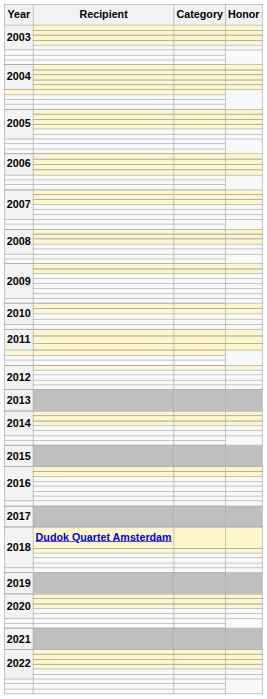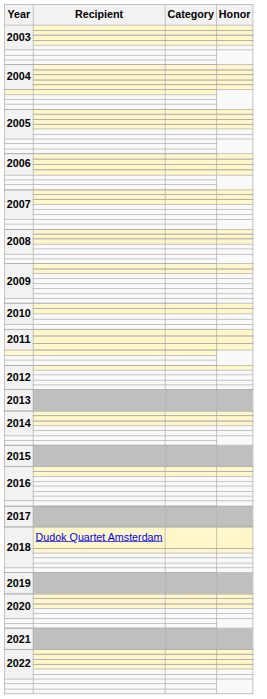2018 / Dudok Quartet Amsterdam | Recipient: bold -> normal
